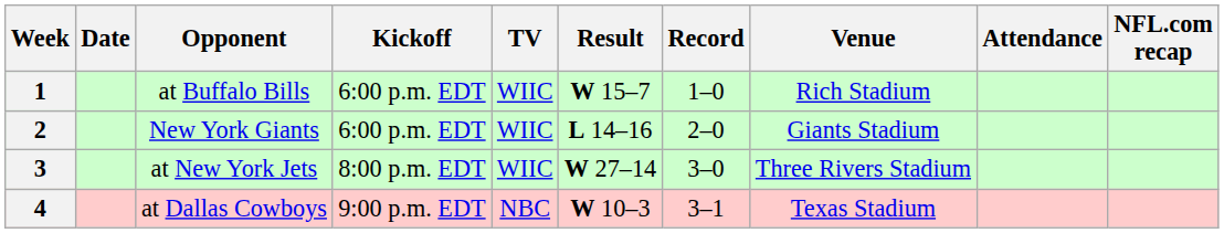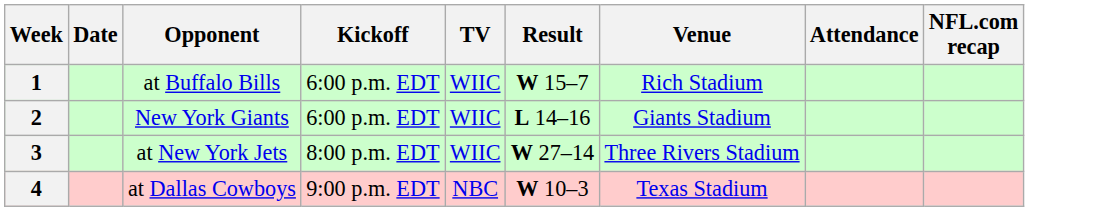- column: Record | 1–0 | 2–0 | 3–0 | 3–1
